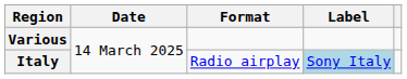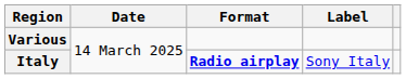Italy | Format: normal -> bold
Italy | Label: lightblue background -> no background
